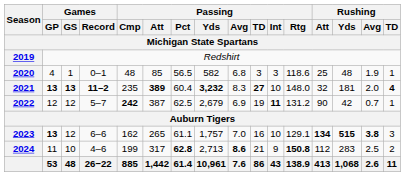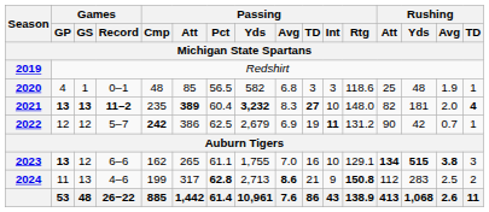2021 | Rushing / Att / Michigan State Spartans: 32 -> 82
2022 | Passing / Att / Michigan State Spartans: 387 -> 386
2023 | Passing / Yds / Michigan State Spartans: 1,757 -> 1,755
2024 | Games / GS / Michigan State Spartans: 10 -> 13
